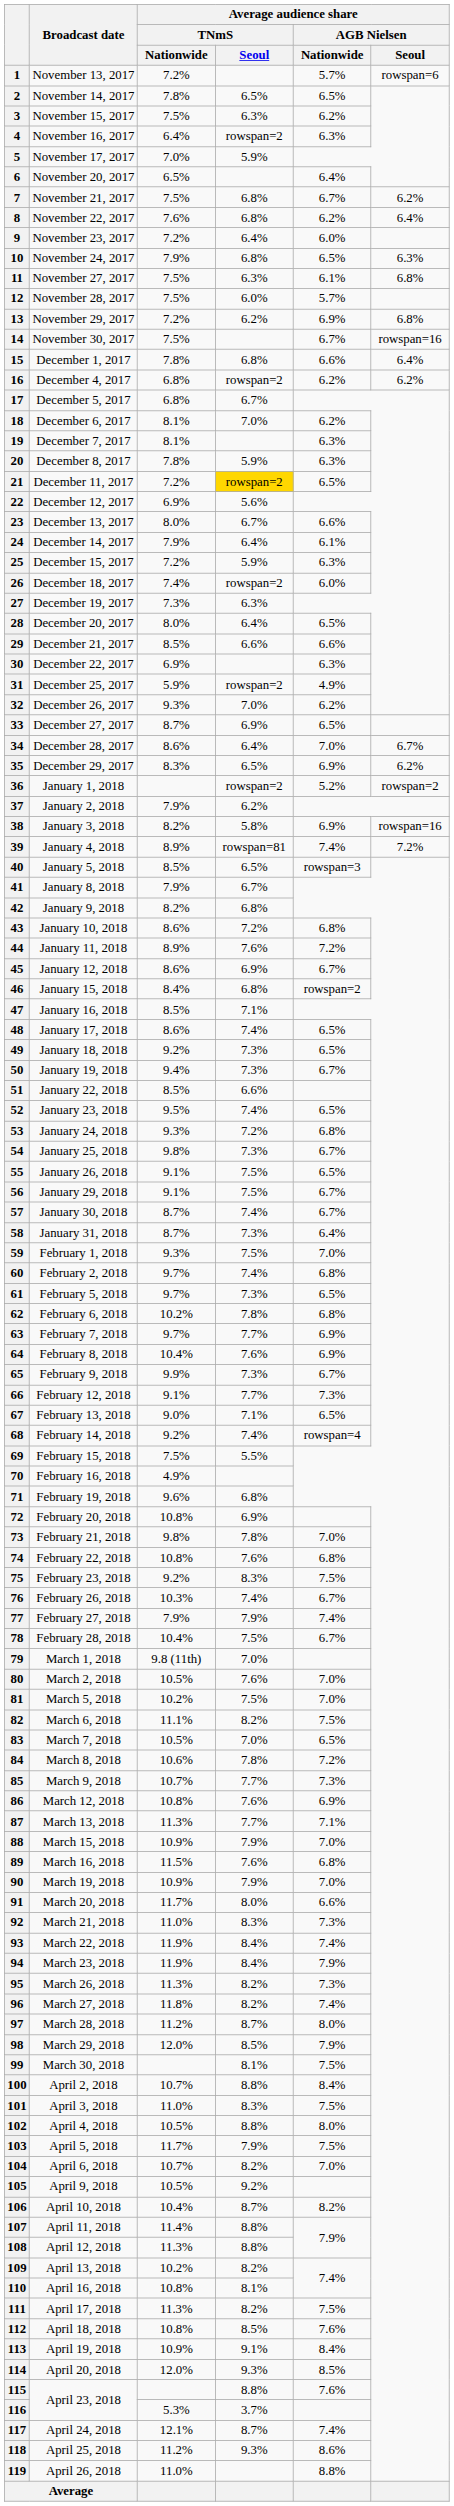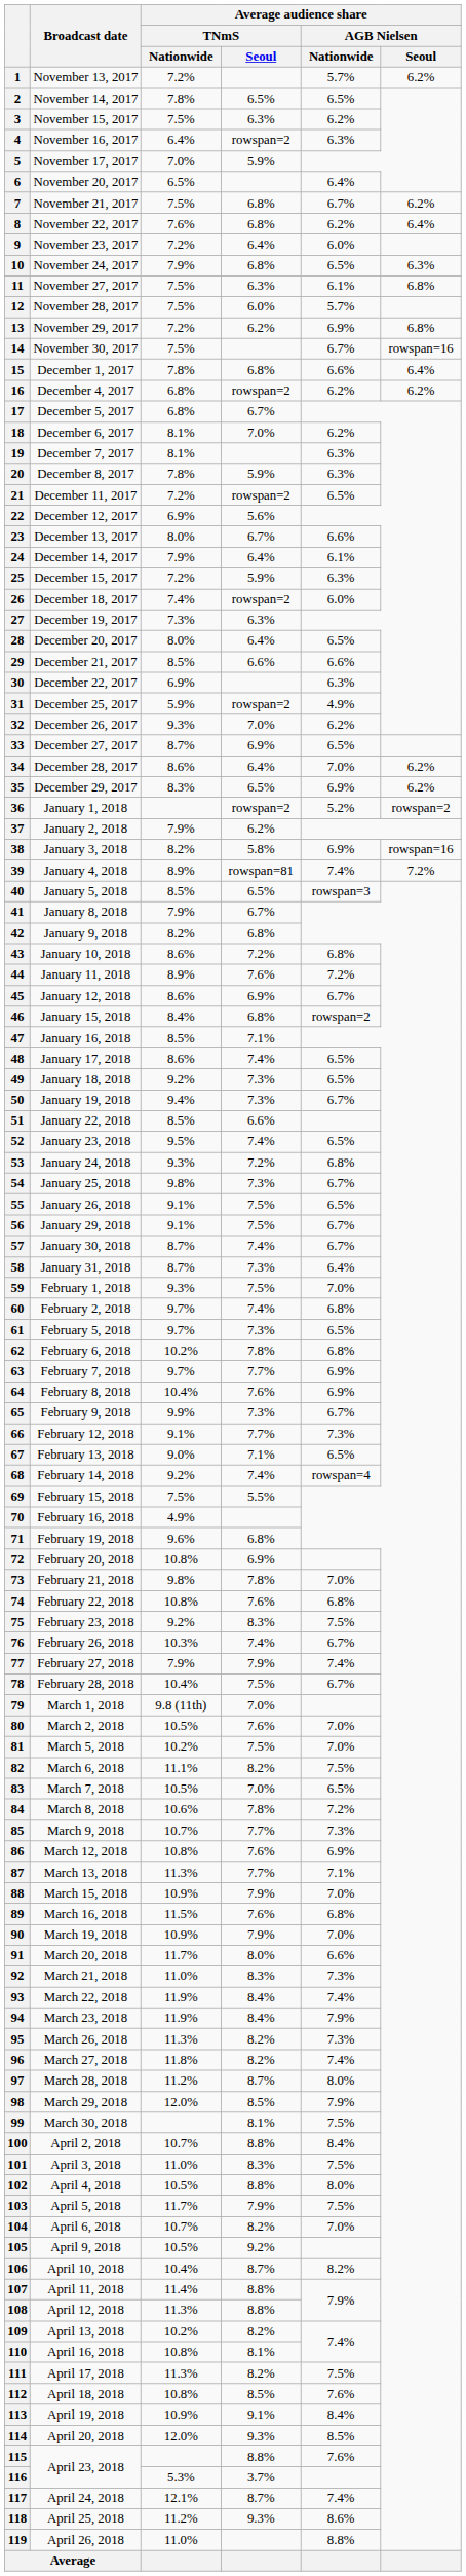1 | Average audience share / AGB Nielsen / Seoul: rowspan=6 -> 6.2%
21 | Average audience share / TNmS / Seoul: gold background -> no background
34 | Average audience share / AGB Nielsen / Seoul: 6.7% -> 6.2%
